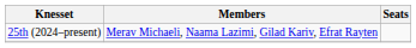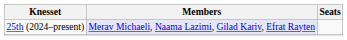25th (2024–present) | Members: no background -> lavender background
